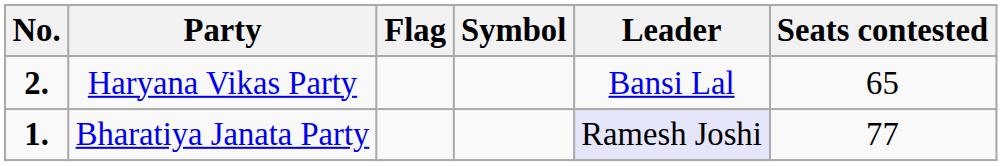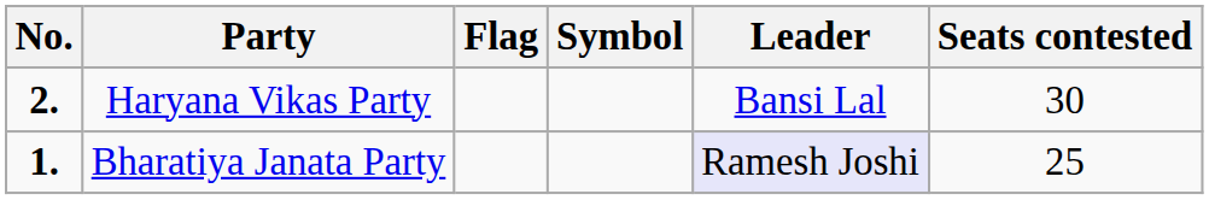Haryana Vikas Party | Seats contested: 65 -> 30
Bharatiya Janata Party | Seats contested: 77 -> 25
